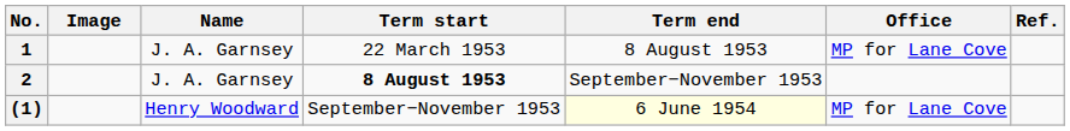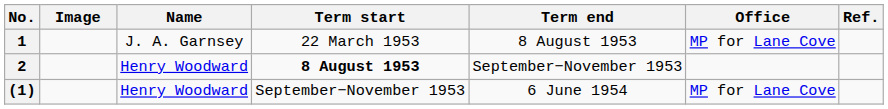2 | Name: J. A. Garnsey -> Henry Woodward
(1) | Term end: lightyellow background -> no background
